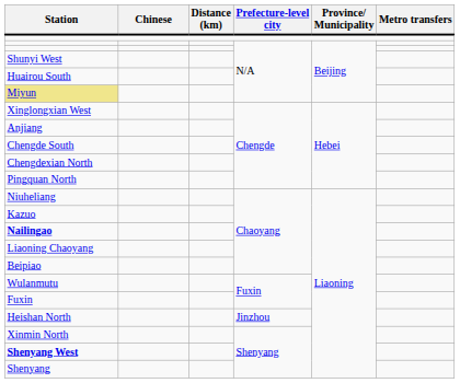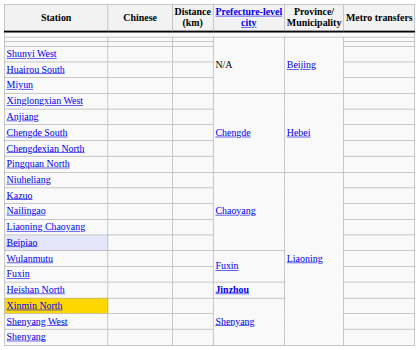Miyun | Station: khaki background -> no background
Nailingao | Station: bold -> normal
Beipiao | Station: no background -> lavender background
Heishan North | Prefecture-level city: normal -> bold
Xinmin North | Station: no background -> gold background
Shenyang West | Station: bold -> normal
